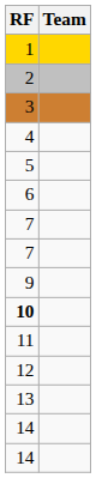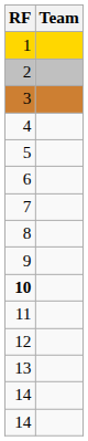row 9 | RF: 7 -> 8
